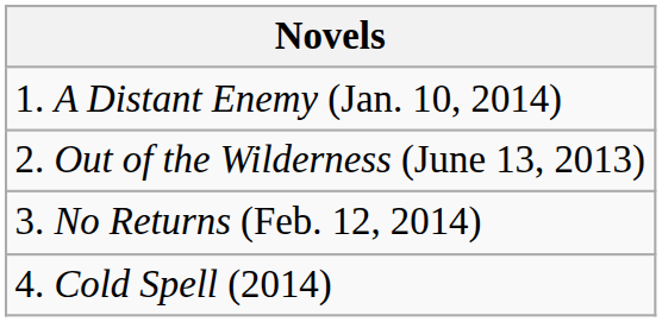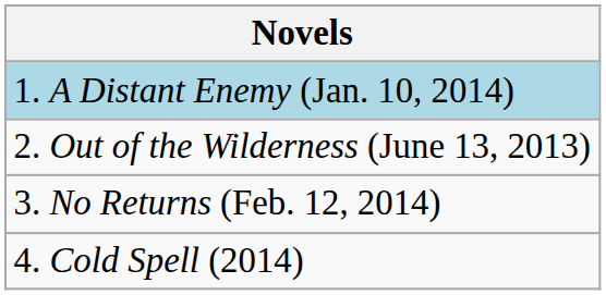row 2 | column 1: no background -> lightblue background
